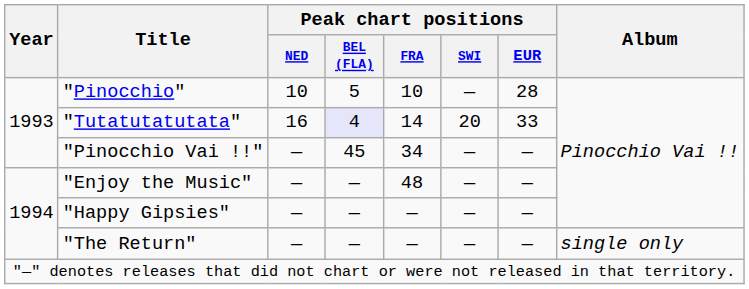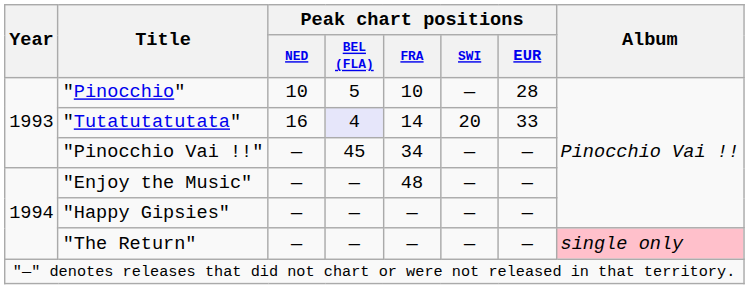"The Return" | Album: no background -> pink background
